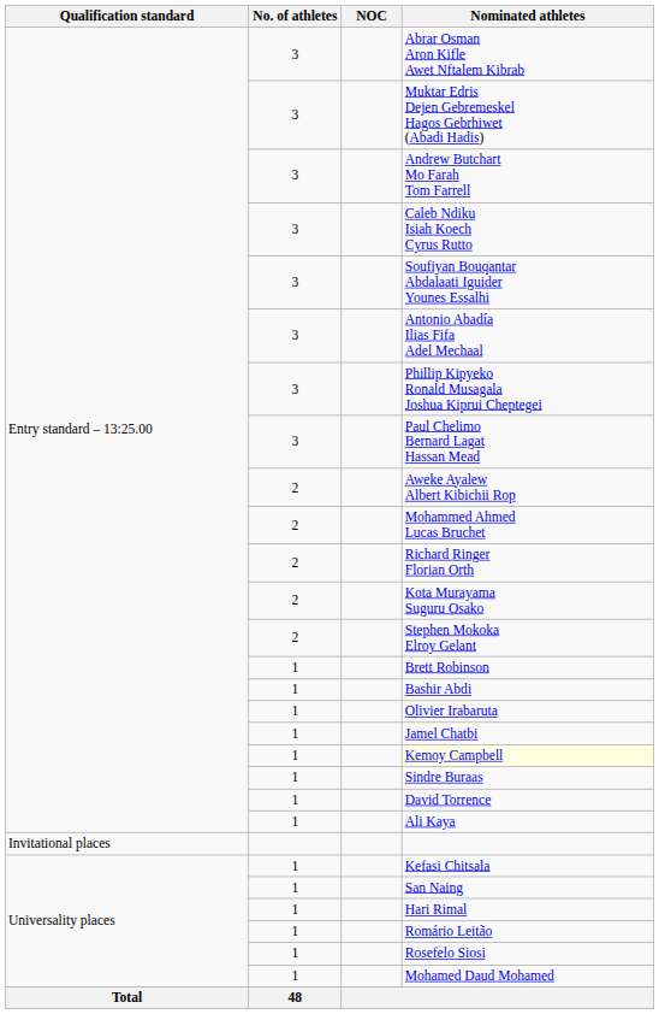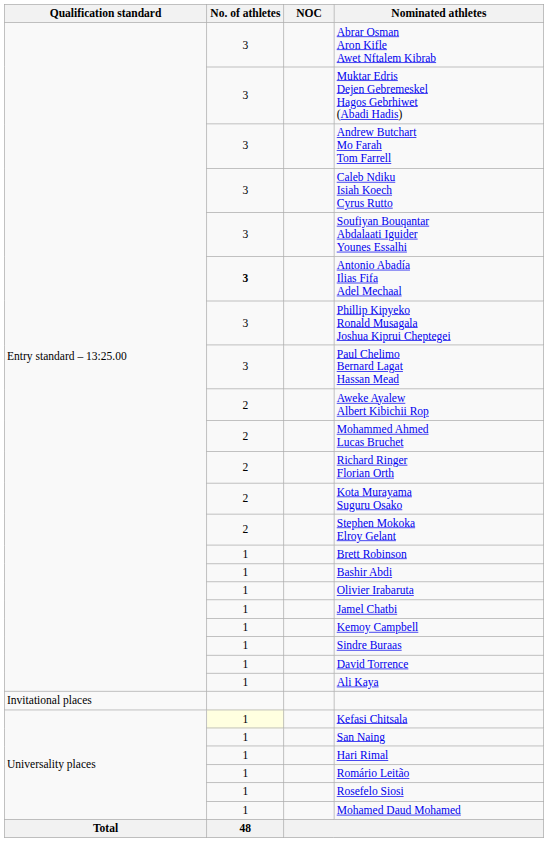Antonio Abadía Ilias Fifa Adel Mechaal | No. of athletes: normal -> bold
Kemoy Campbell | Nominated athletes: lightyellow background -> no background
Kefasi Chitsala | No. of athletes: no background -> lightyellow background
